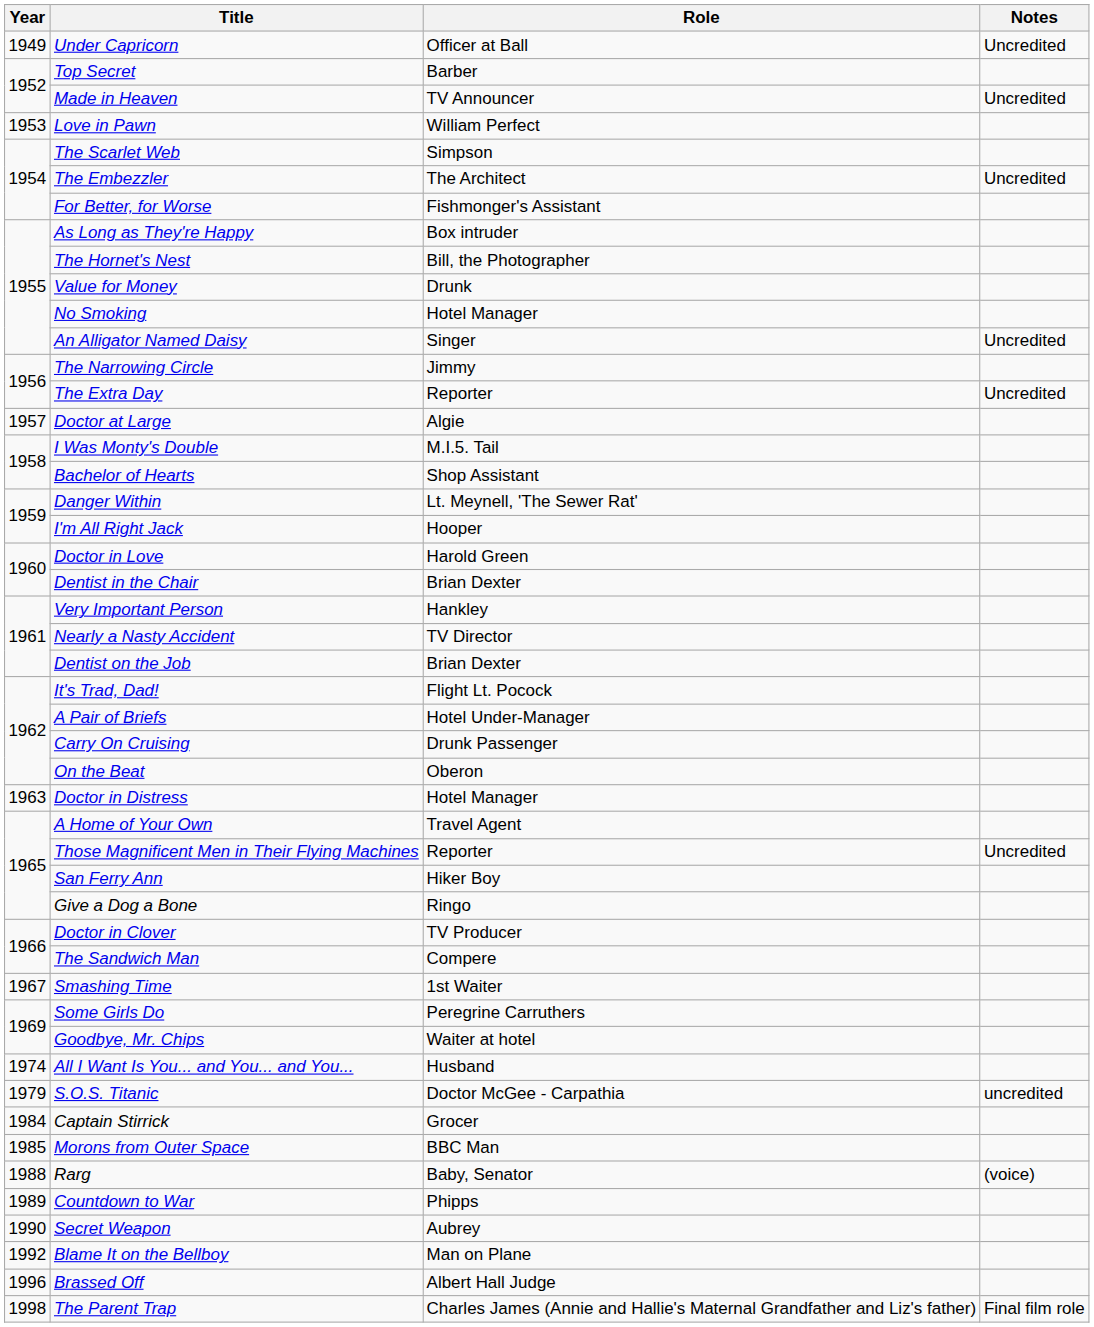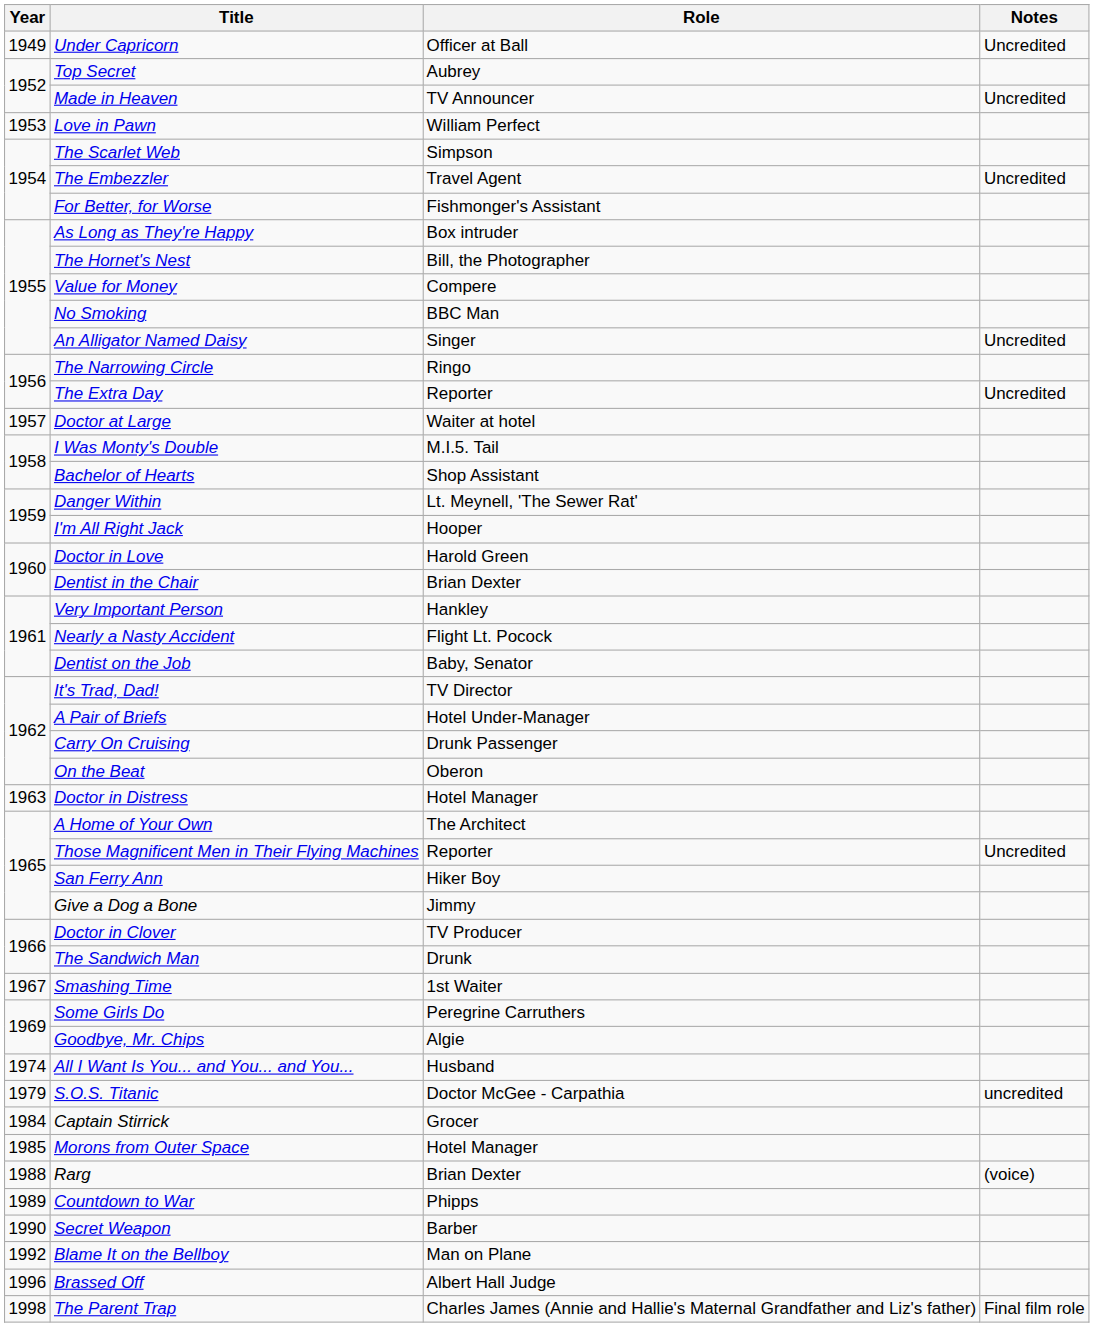Top Secret | Role: Barber -> Aubrey
The Embezzler | Role: The Architect -> Travel Agent
Value for Money | Role: Drunk -> Compere
No Smoking | Role: Hotel Manager -> BBC Man
The Narrowing Circle | Role: Jimmy -> Ringo
Doctor at Large | Role: Algie -> Waiter at hotel
Nearly a Nasty Accident | Role: TV Director -> Flight Lt. Pocock
Dentist on the Job | Role: Brian Dexter -> Baby, Senator
It's Trad, Dad! | Role: Flight Lt. Pocock -> TV Director
A Home of Your Own | Role: Travel Agent -> The Architect
Give a Dog a Bone | Role: Ringo -> Jimmy
The Sandwich Man | Role: Compere -> Drunk
Goodbye, Mr. Chips | Role: Waiter at hotel -> Algie
Morons from Outer Space | Role: BBC Man -> Hotel Manager
Rarg | Role: Baby, Senator -> Brian Dexter
Secret Weapon | Role: Aubrey -> Barber
